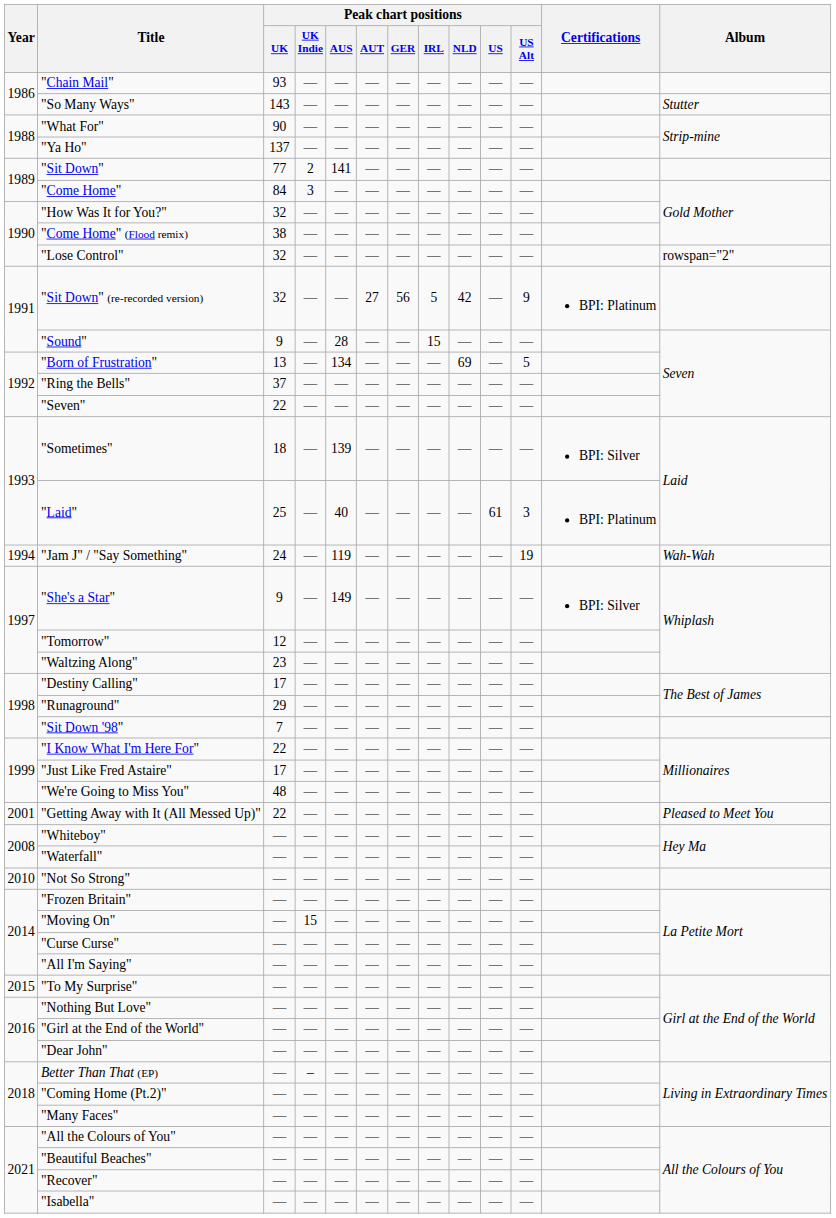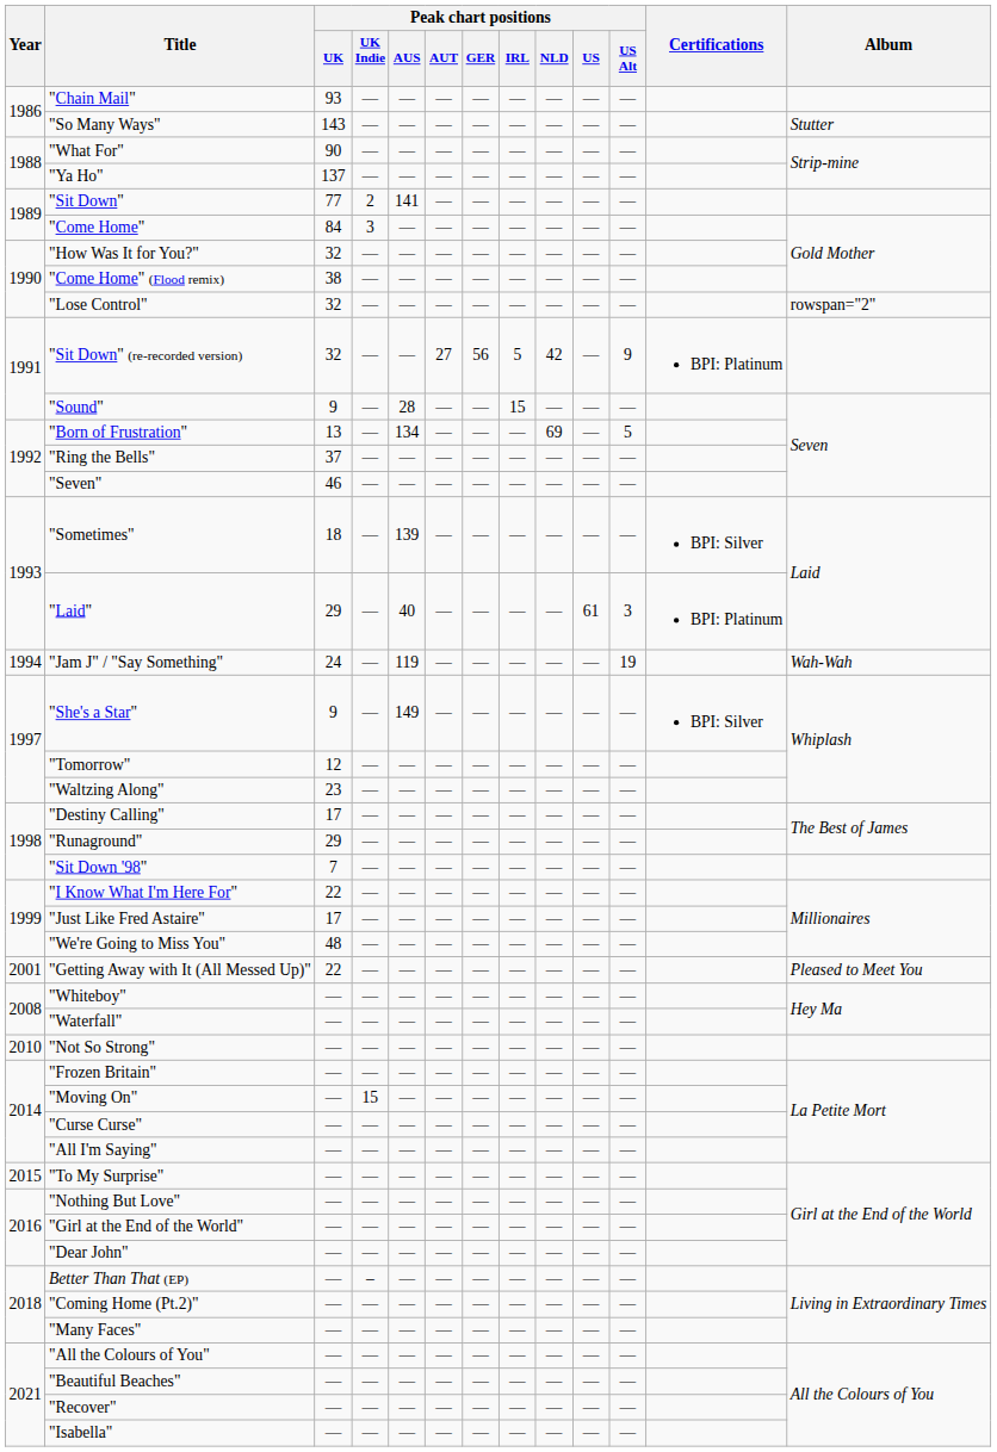"Seven" | Peak chart positions / UK: 22 -> 46
"Laid" | Peak chart positions / UK: 25 -> 29
